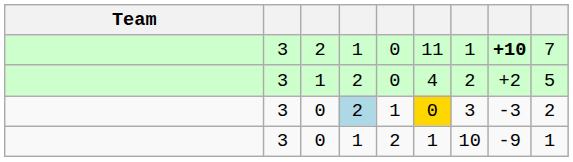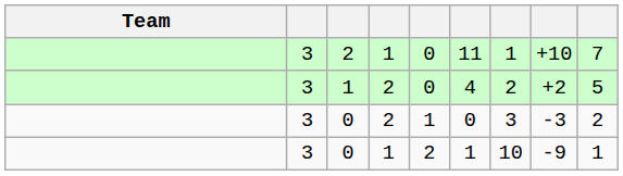row 2 | column 8: bold -> normal
row 4 | column 4: lightblue background -> no background
row 4 | column 6: gold background -> no background
